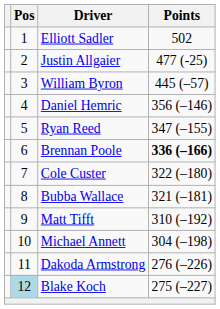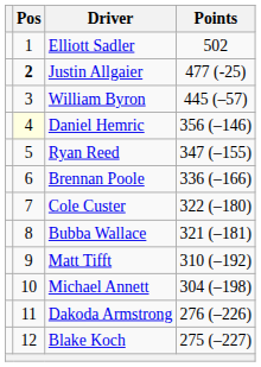Justin Allgaier | Pos: normal -> bold
Daniel Hemric | Pos: no background -> lightyellow background
Brennan Poole | Points: bold -> normal
Blake Koch | Pos: lightblue background -> no background
